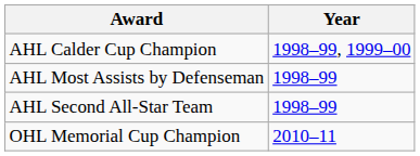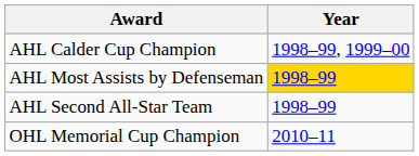AHL Most Assists by Defenseman | Year: no background -> gold background
